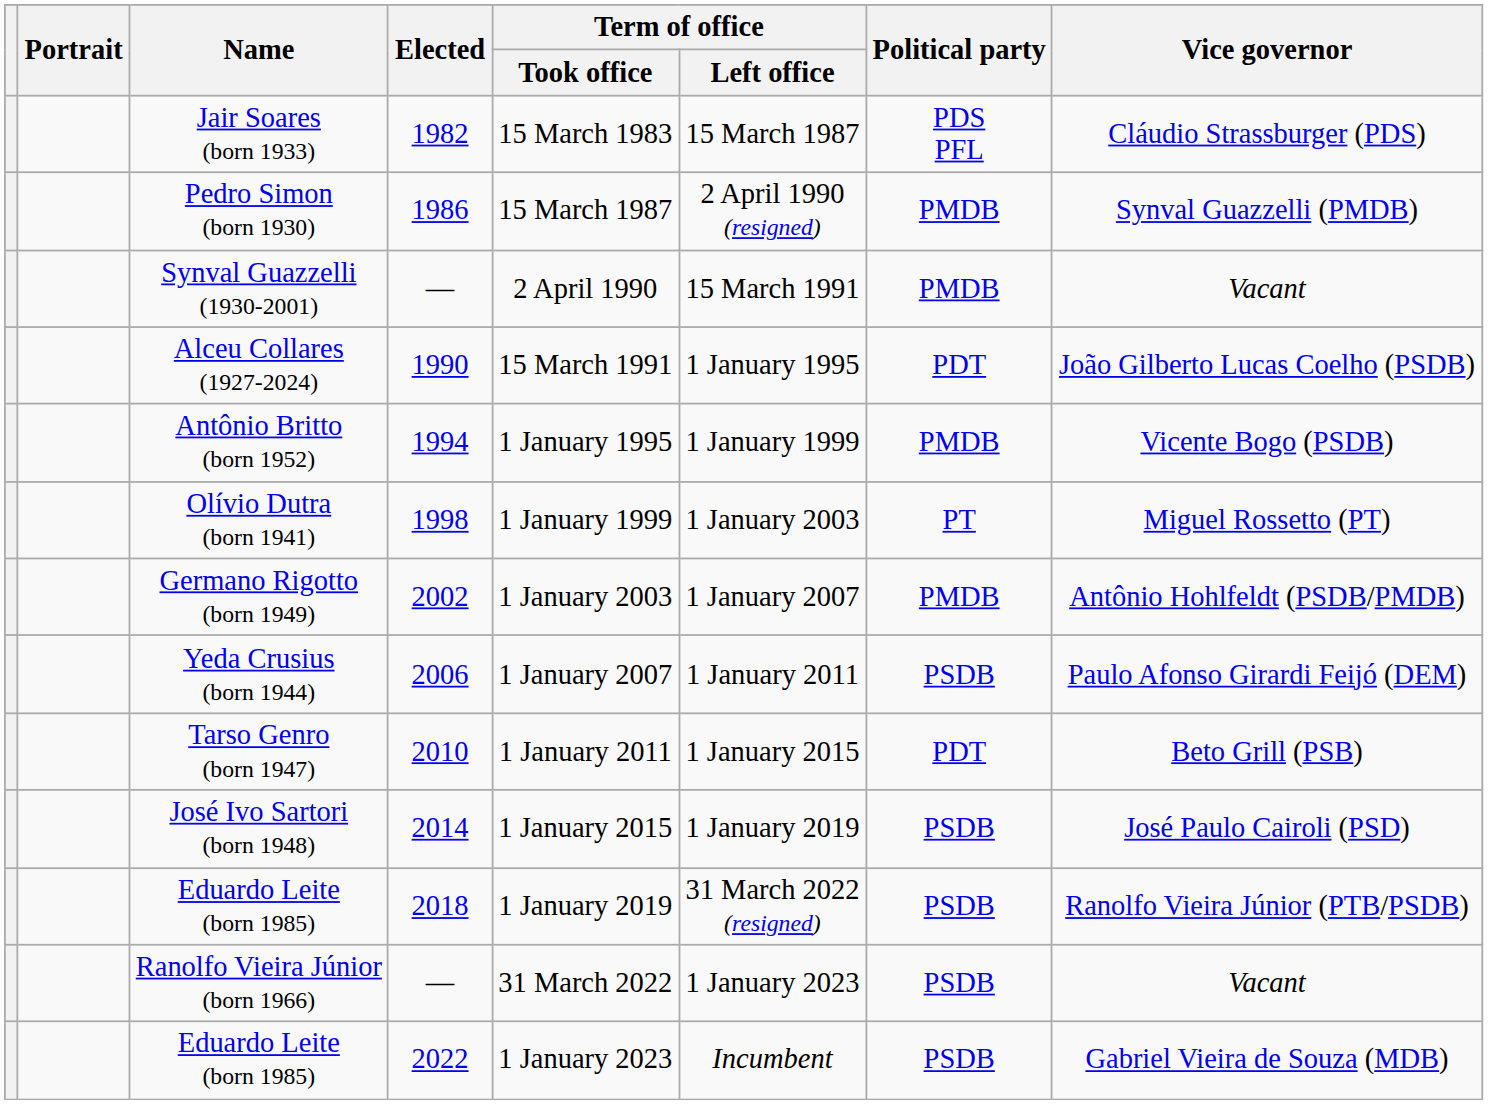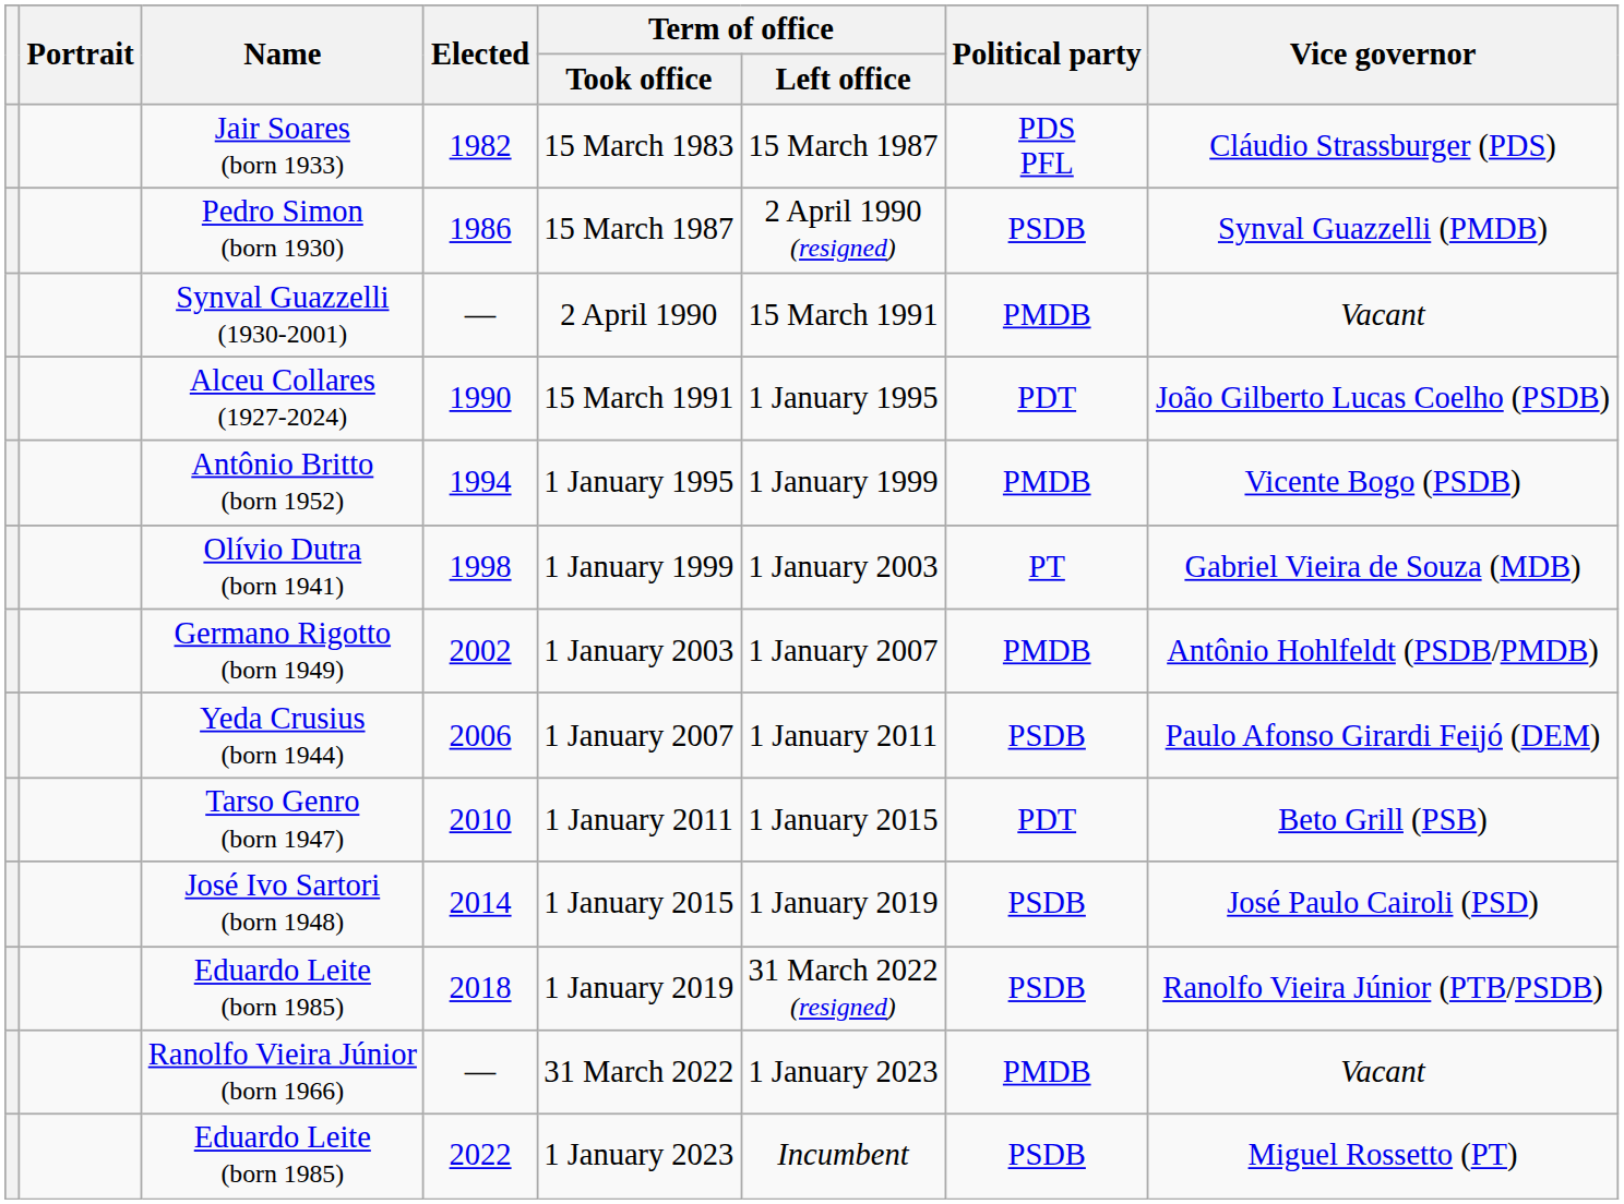Pedro Simon (born 1930) | Political party: PMDB -> PSDB
Olívio Dutra (born 1941) | Vice governor: Miguel Rossetto (PT) -> Gabriel Vieira de Souza (MDB)
Ranolfo Vieira Júnior (born 1966) | Political party: PSDB -> PMDB
Eduardo Leite (born 1985) / 2022 | Vice governor: Gabriel Vieira de Souza (MDB) -> Miguel Rossetto (PT)
